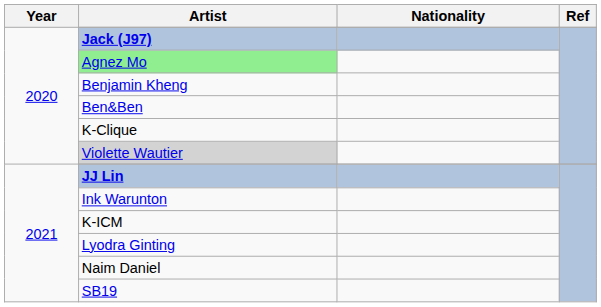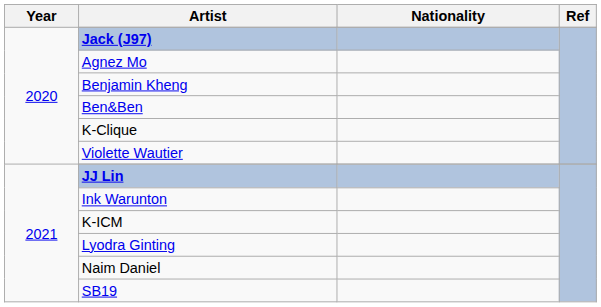Agnez Mo | Artist: lightgreen background -> no background
Violette Wautier | Artist: lightgrey background -> no background
